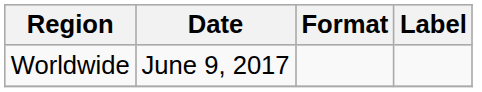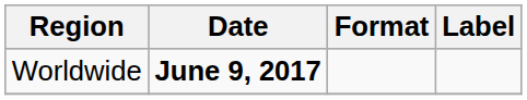Worldwide | Date: normal -> bold
